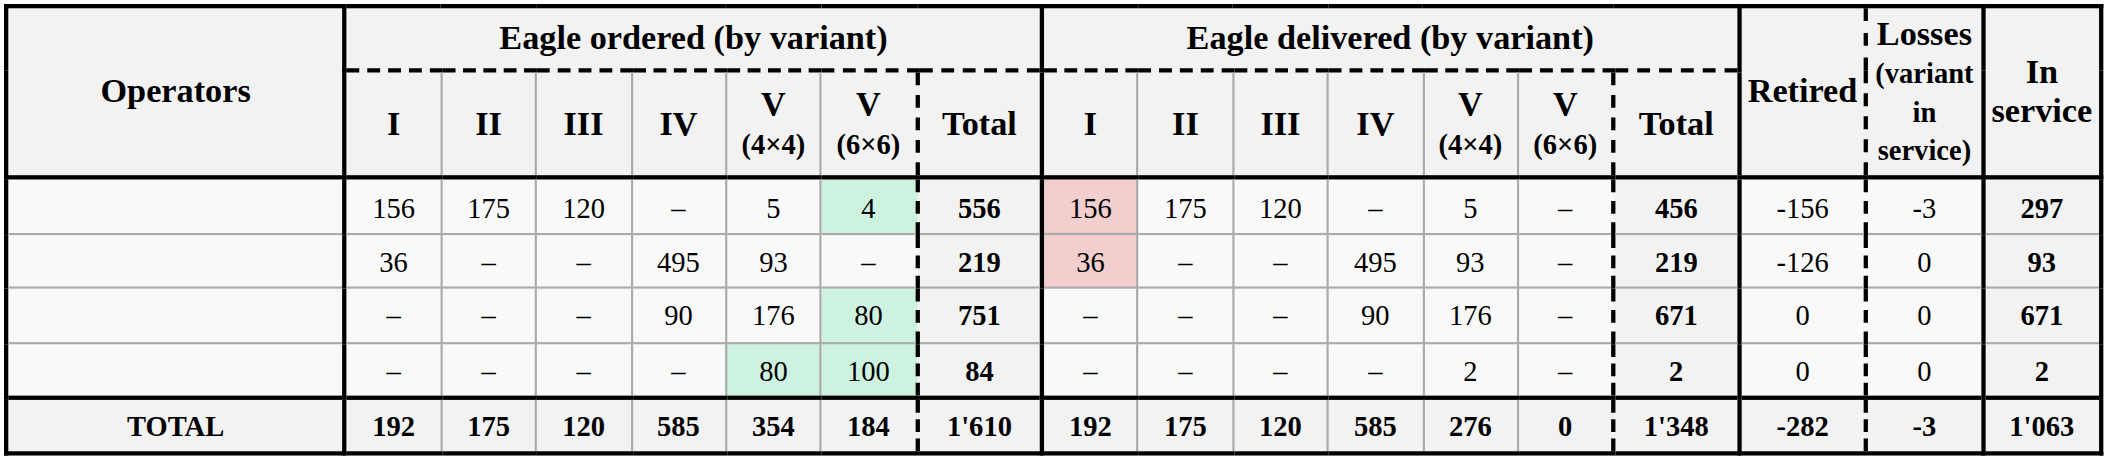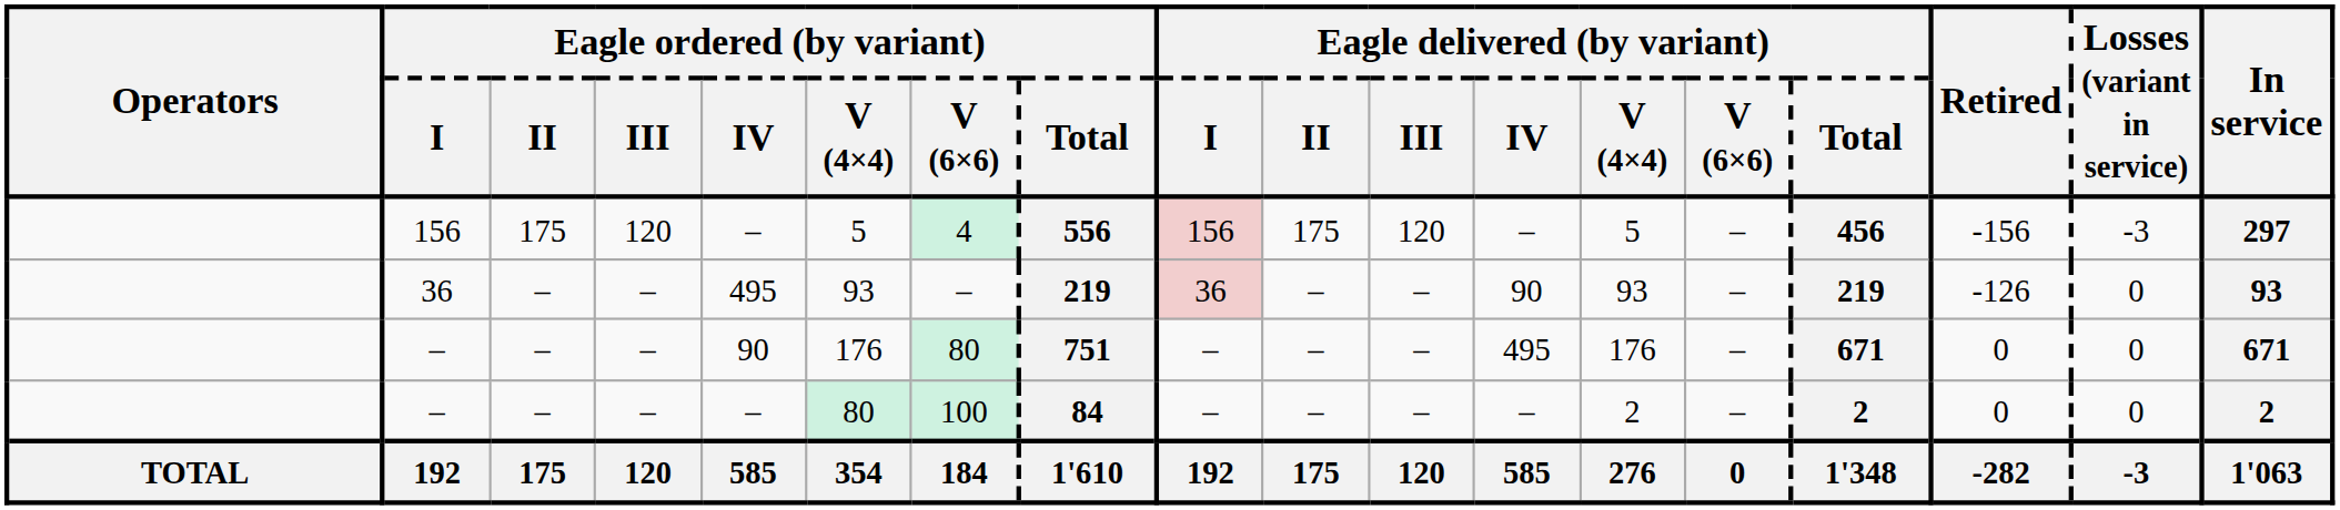row 4 | Eagle delivered (by variant) / IV: 495 -> 90
row 5 | Eagle delivered (by variant) / IV: 90 -> 495
